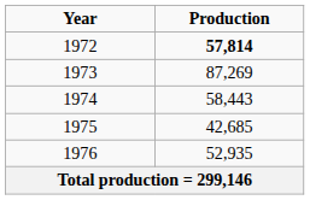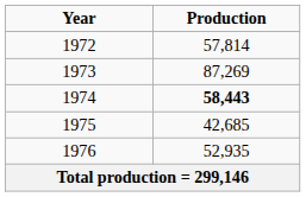1972 | Production: bold -> normal
1974 | Production: normal -> bold
